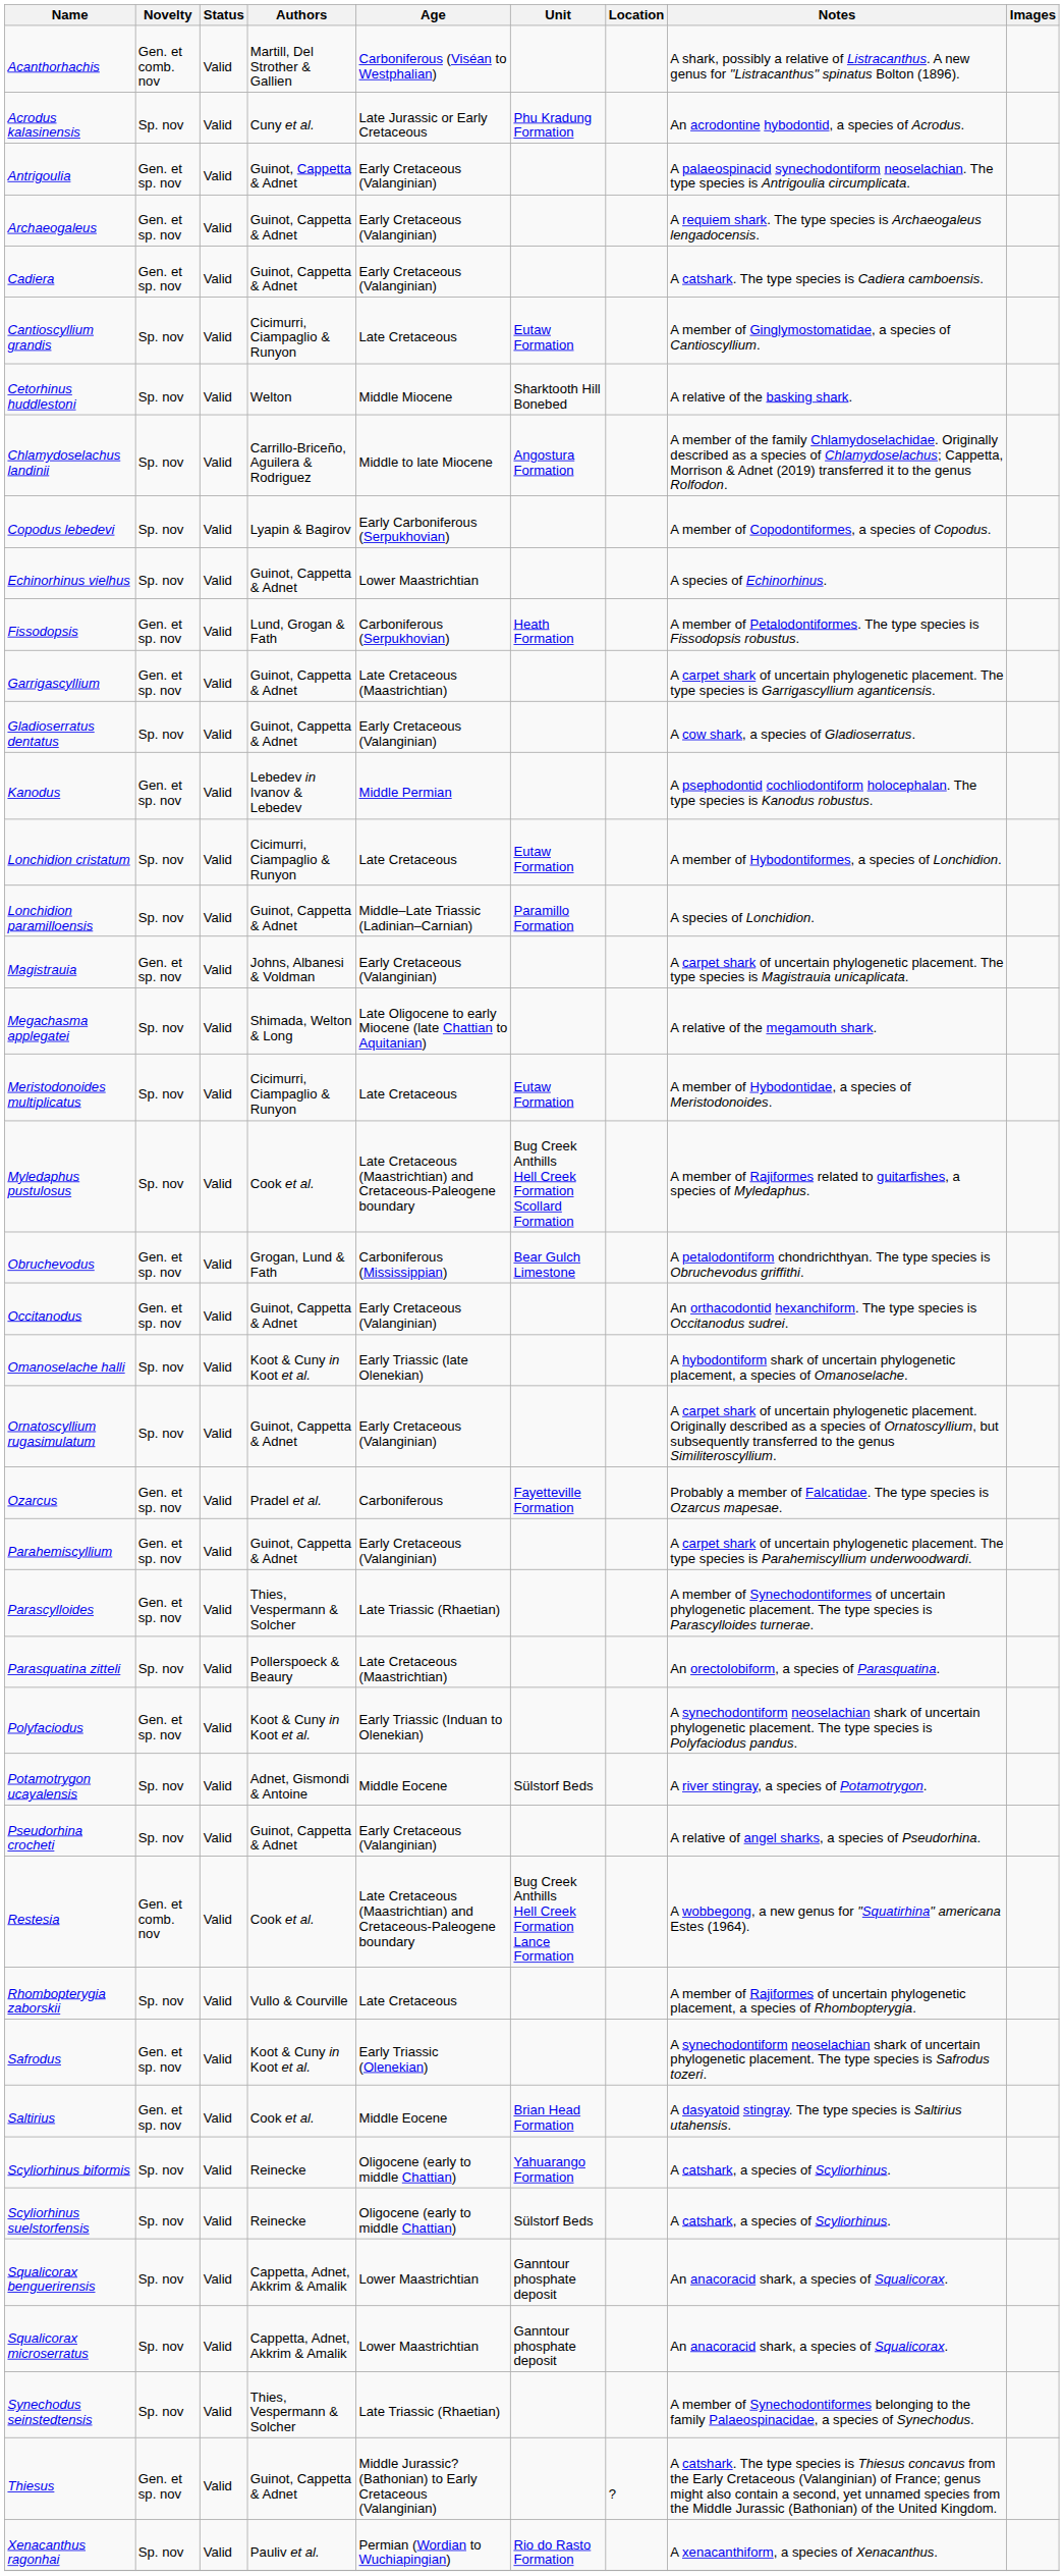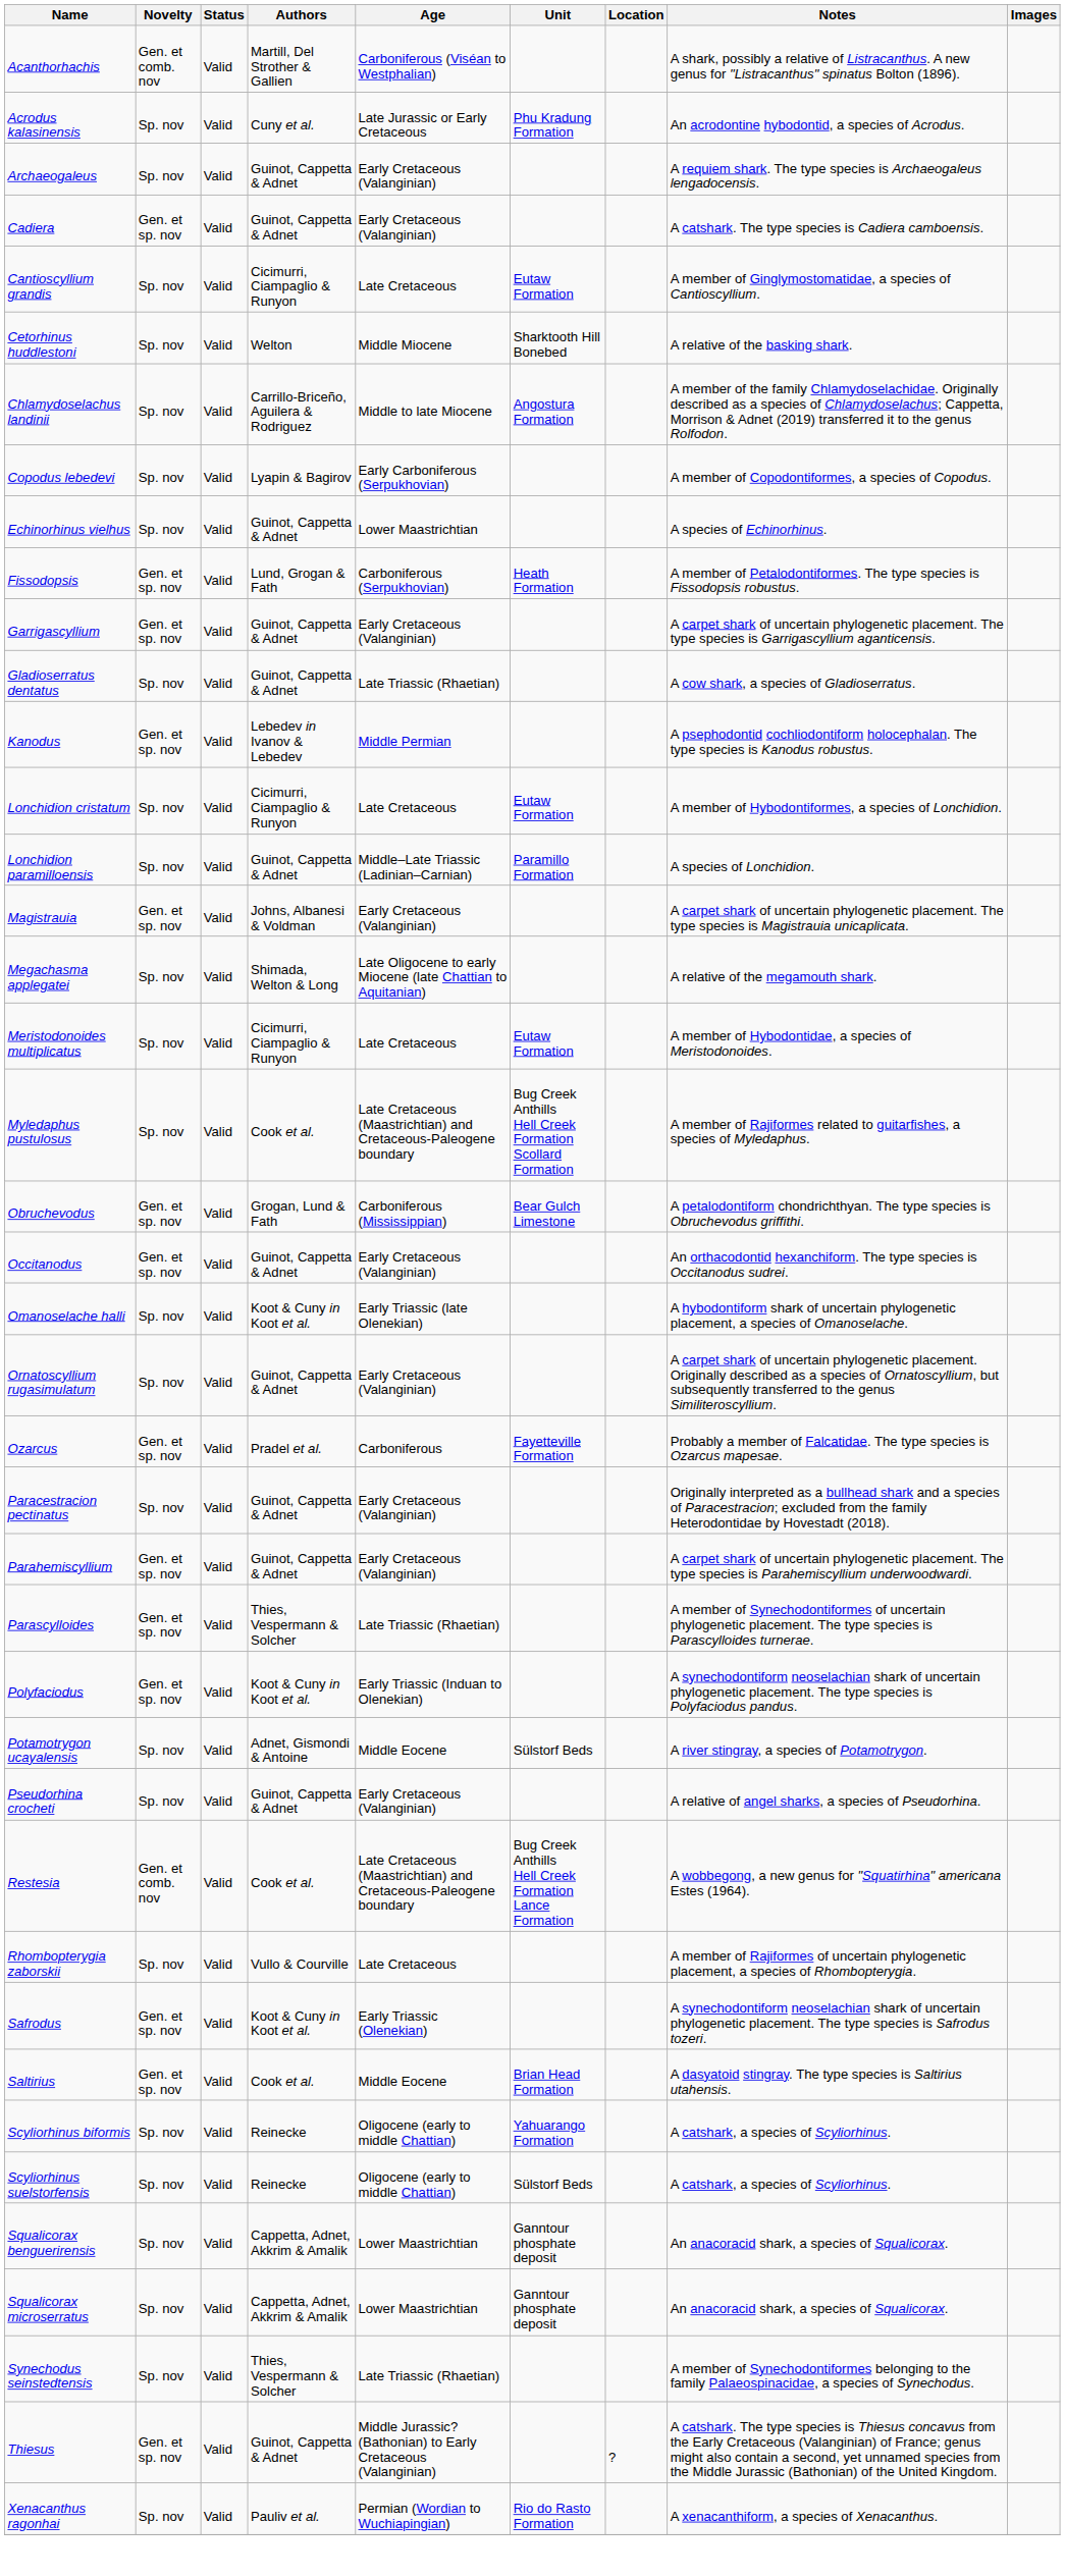- row: Antrigoulia | Gen. et sp. nov | Valid | Guinot, Cappetta & Adnet | Early Cretaceous (Valanginian) | A palaeospinacid synechodontiform neoselachian. The type species is Antrigoulia circumplicata.
Archaeogaleus | Novelty: Gen. et sp. nov -> Sp. nov
Garrigascyllium | Age: Late Cretaceous (Maastrichtian) -> Early Cretaceous (Valanginian)
Gladioserratus dentatus | Age: Early Cretaceous (Valanginian) -> Late Triassic (Rhaetian)
+ row: Paracestracion pectinatus | Sp. nov | Valid | Guinot, Cappetta & Adnet | Early Cretaceous (Valanginian) | Originally interpreted as a bullhead shark and a species of Paracestracion; excluded from the family Heterodontidae by Hovestadt (2018).
- row: Parasquatina zitteli | Sp. nov | Valid | Pollerspoeck & Beaury | Late Cretaceous (Maastrichtian) | An orectolobiform, a species of Parasquatina.
